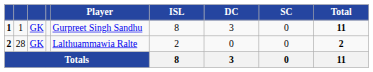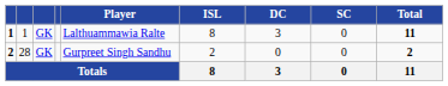row 2 | Player: Gurpreet Singh Sandhu -> Lalthuammawia Ralte
row 3 | Player: Lalthuammawia Ralte -> Gurpreet Singh Sandhu
